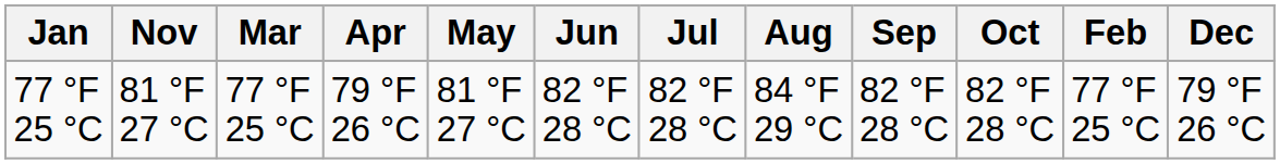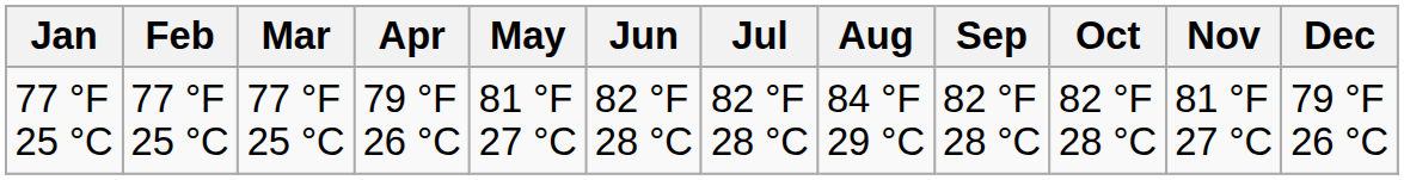columns swapped: Feb <-> Nov
